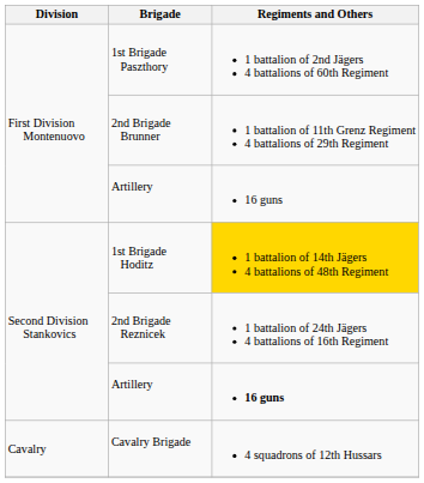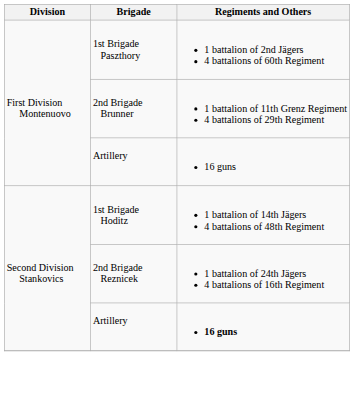1st Brigade Hoditz | Regiments and Others: gold background -> no background
- row: Cavalry | Cavalry Brigade | 4 squadrons of 12th Hussars
